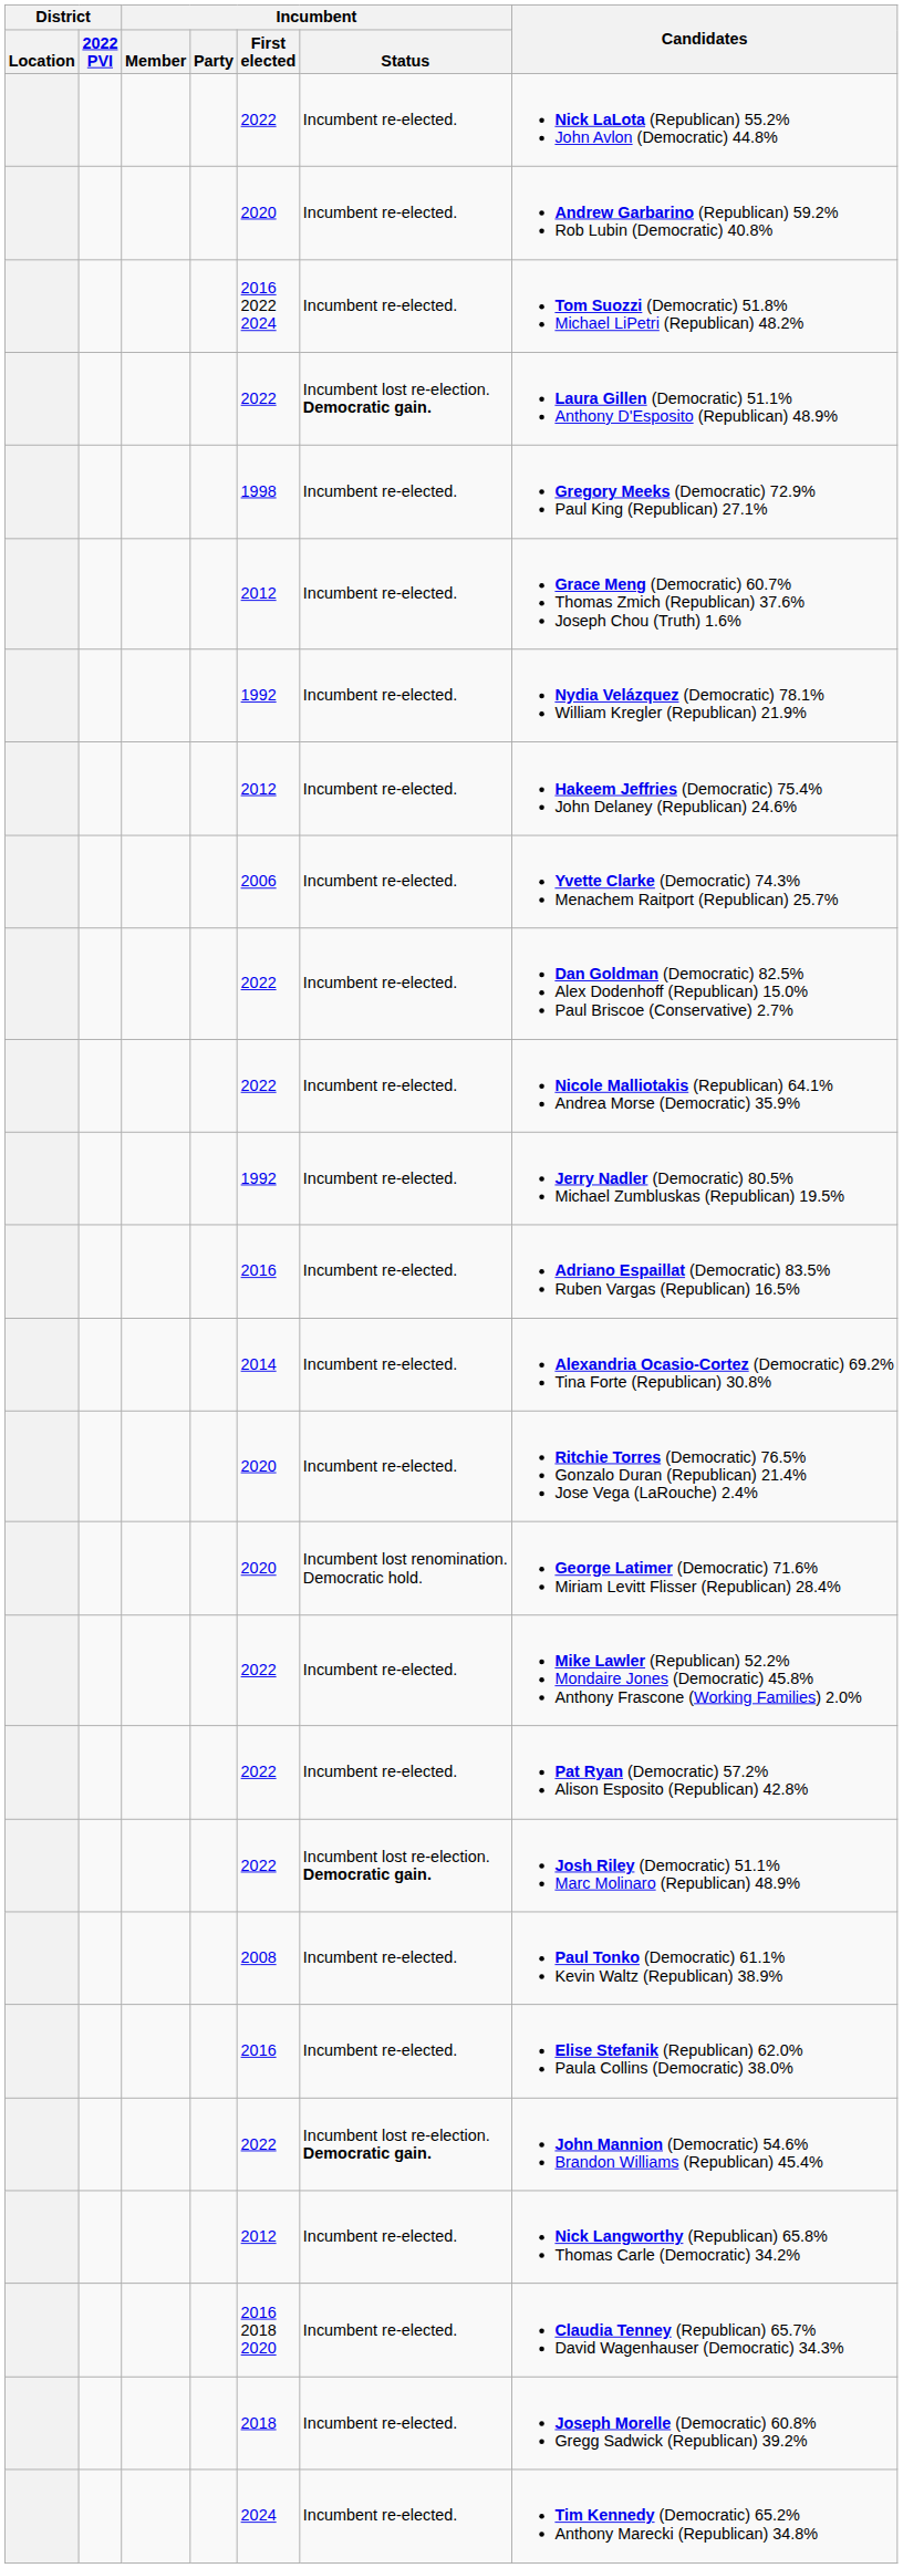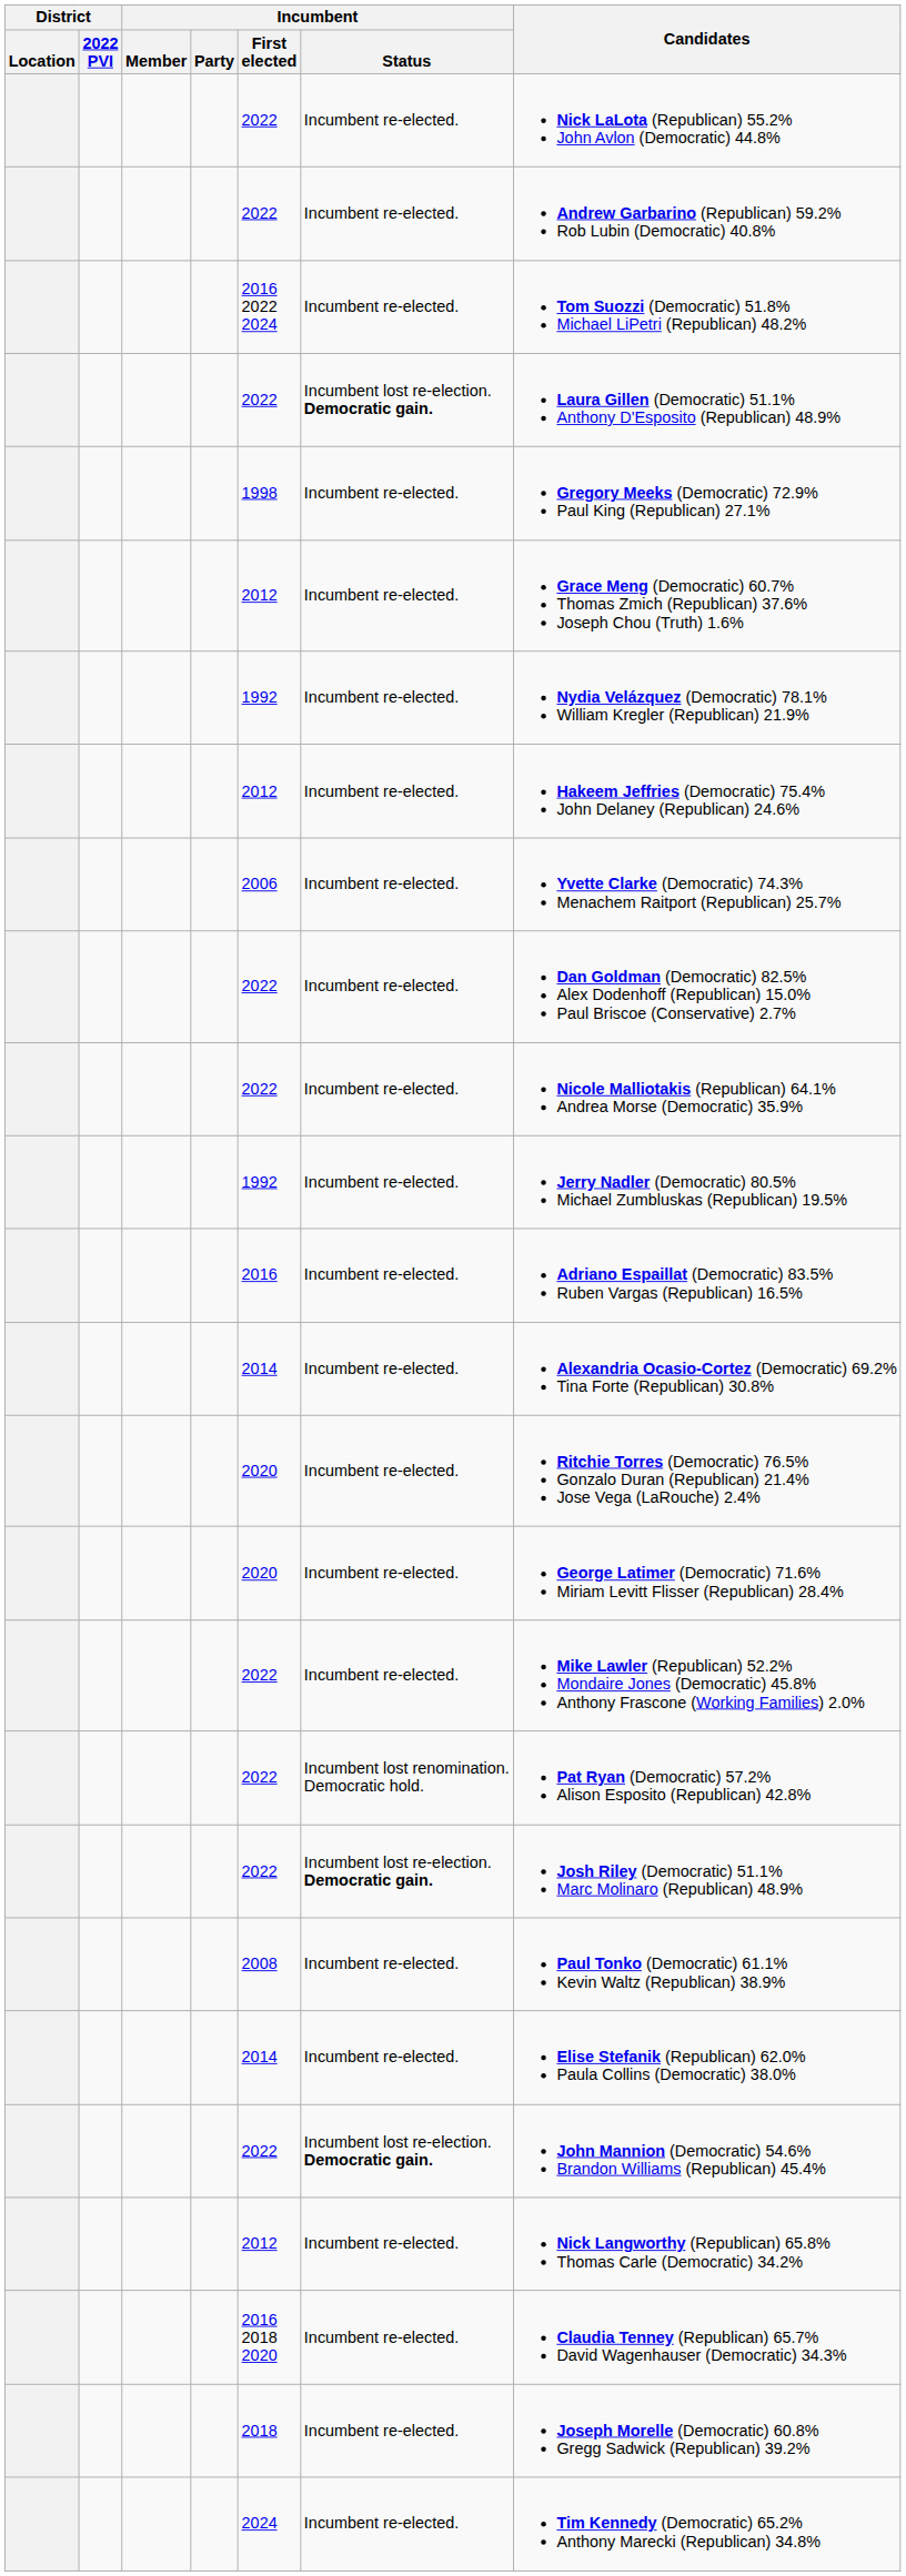row 4 | Incumbent / First elected: 2020 -> 2022
row 18 | Incumbent / Status: Incumbent lost renomination. Democratic hold. -> Incumbent re-elected.
row 20 | Incumbent / Status: Incumbent re-elected. -> Incumbent lost renomination. Democratic hold.
row 23 | Incumbent / First elected: 2016 -> 2014
